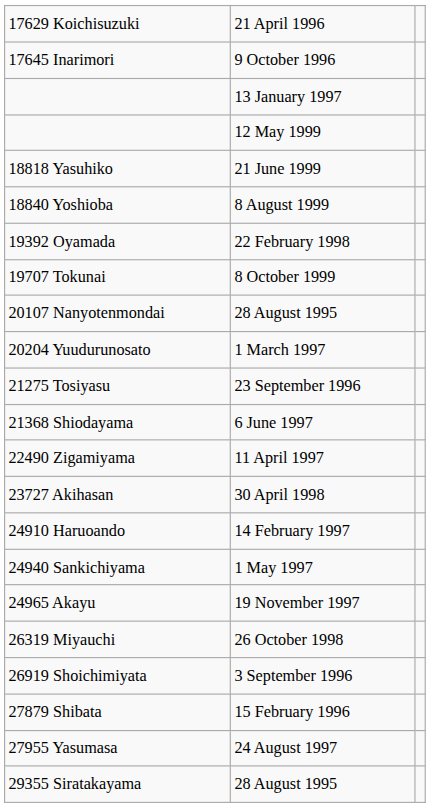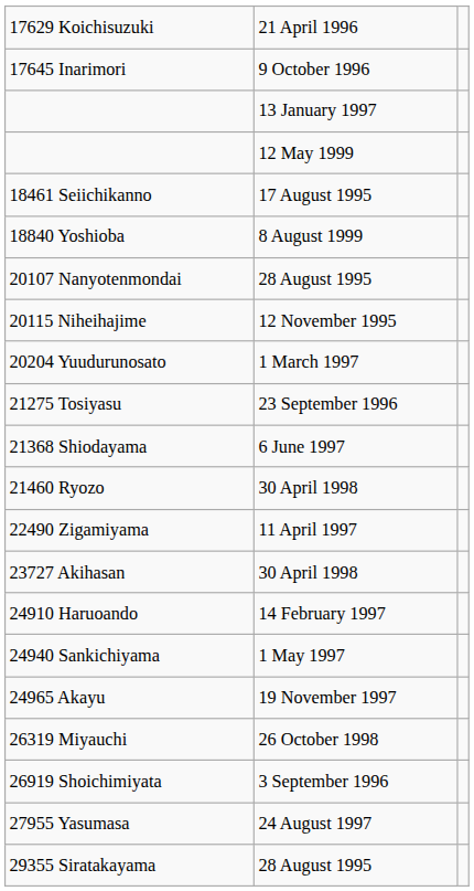+ row: 18461 Seiichikanno | 17 August 1995
- row: 18818 Yasuhiko | 21 June 1999
- row: 19392 Oyamada | 22 February 1998
- row: 19707 Tokunai | 8 October 1999
+ row: 20115 Niheihajime | 12 November 1995
+ row: 21460 Ryozo | 30 April 1998
- row: 27879 Shibata | 15 February 1996
